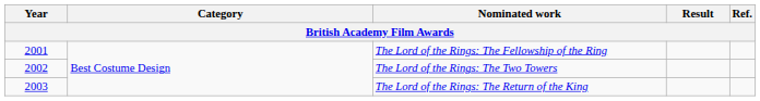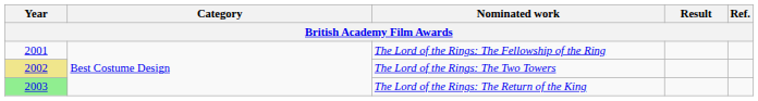The Lord of the Rings: The Two Towers | Year: no background -> khaki background
The Lord of the Rings: The Return of the King | Year: no background -> lightgreen background
